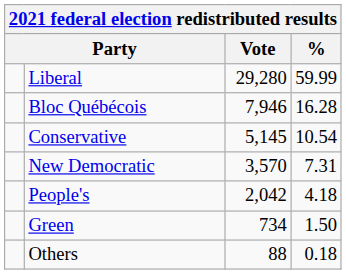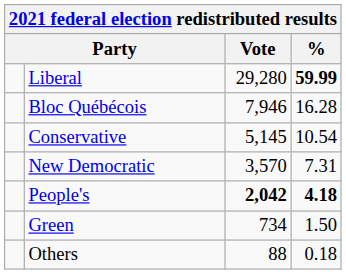Liberal | %: normal -> bold
People's | Vote: normal -> bold
People's | %: normal -> bold
